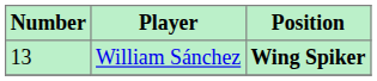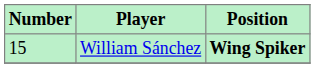William Sánchez | Number: 13 -> 15
